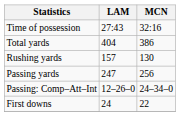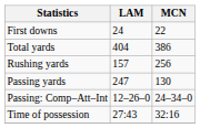rows swapped: First downs <-> Time of possession
Rushing yards | MCN: 130 -> 256
Passing yards | MCN: 256 -> 130
